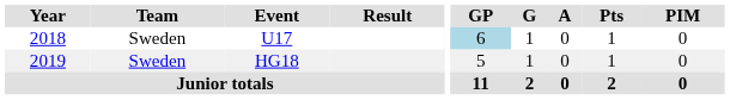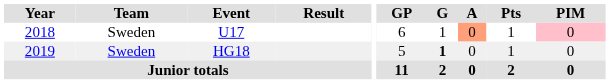U17 | GP: lightblue background -> no background
U17 | A: no background -> lightsalmon background
U17 | PIM: no background -> pink background
HG18 | G: normal -> bold
